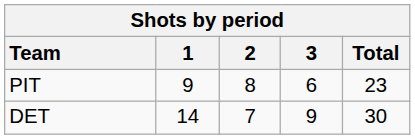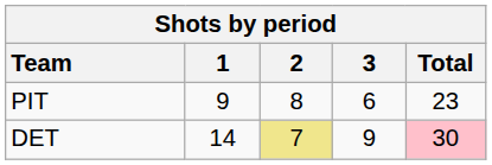DET | 2: no background -> khaki background
DET | Total: no background -> pink background
